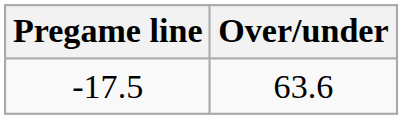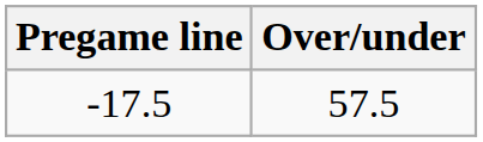-17.5 | Over/under: 63.6 -> 57.5
